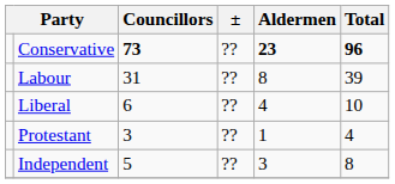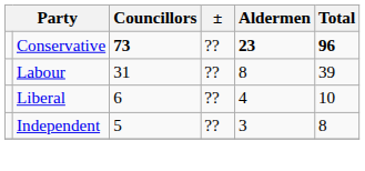- row: Protestant | 3 | ?? | 1 | 4
